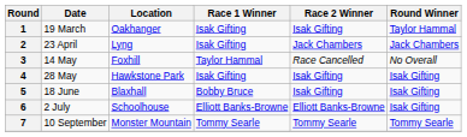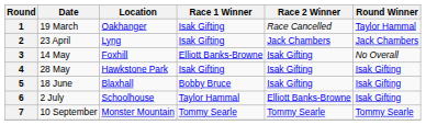1 | Race 2 Winner: Isak Gifting -> Race Cancelled
3 | Race 1 Winner: Taylor Hammal -> Elliott Banks-Browne
3 | Race 2 Winner: Race Cancelled -> Isak Gifting
6 | Race 1 Winner: Elliott Banks-Browne -> Taylor Hammal
